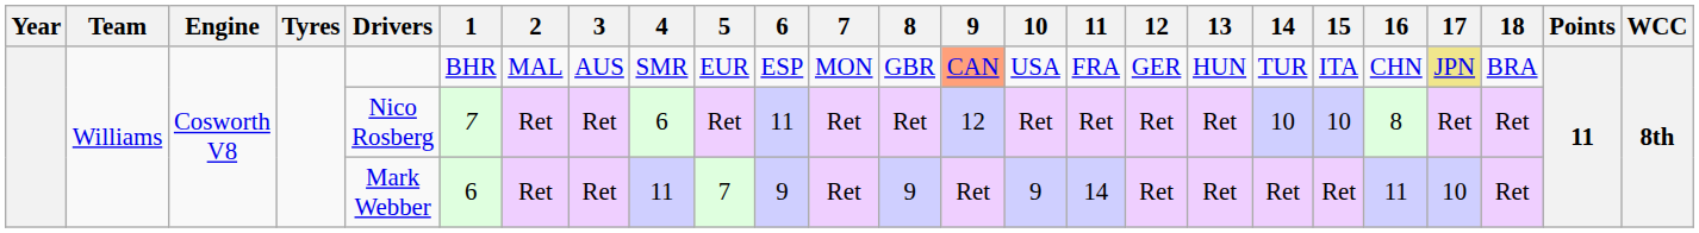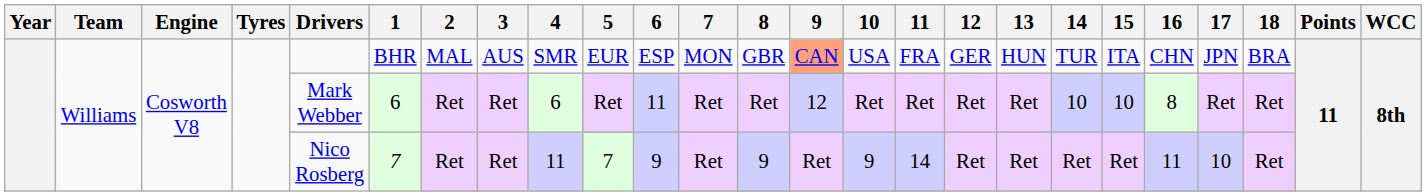row 2 | 17: khaki background -> no background
row 3 | Drivers: Nico Rosberg -> Mark Webber
row 3 | 1: 7 -> 6
row 4 | Drivers: Mark Webber -> Nico Rosberg
row 4 | 1: 6 -> 7
